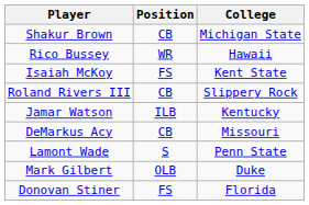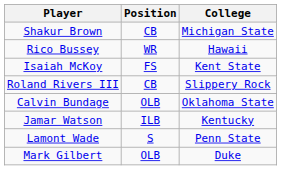+ row: Calvin Bundage | OLB | Oklahoma State
- row: DeMarkus Acy | CB | Missouri
- row: Donovan Stiner | FS | Florida
